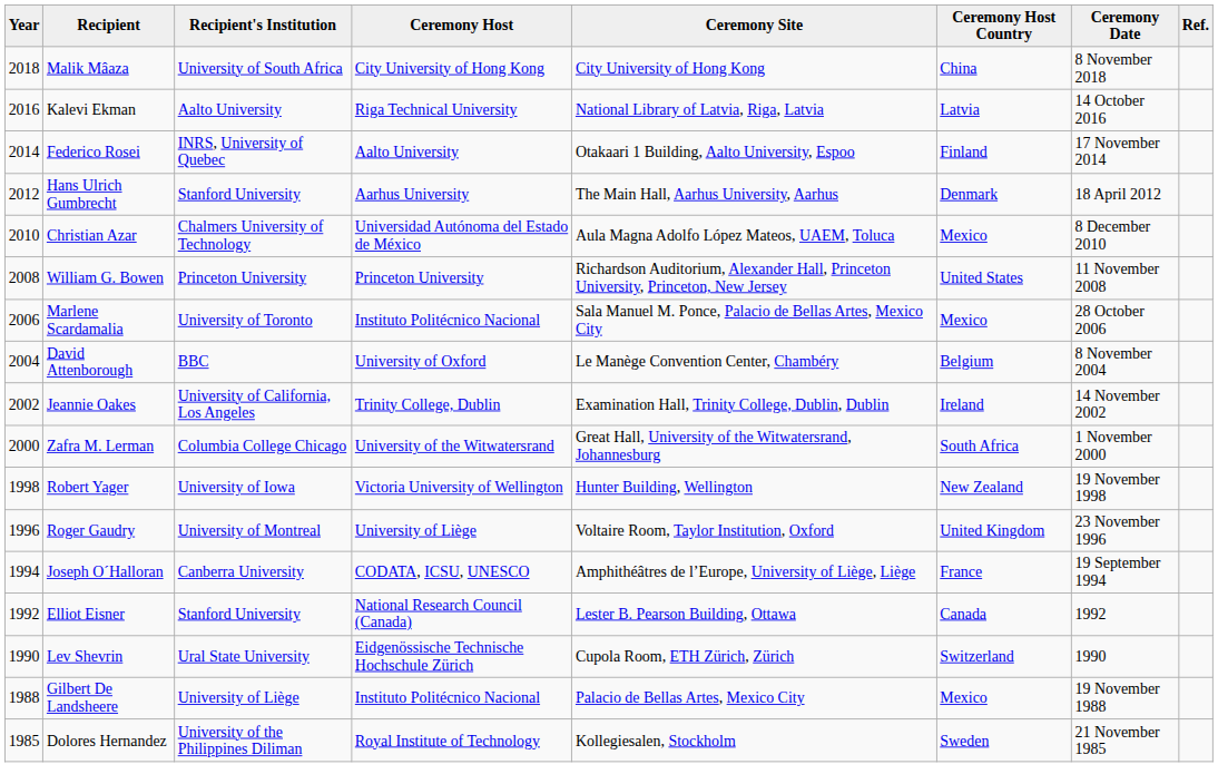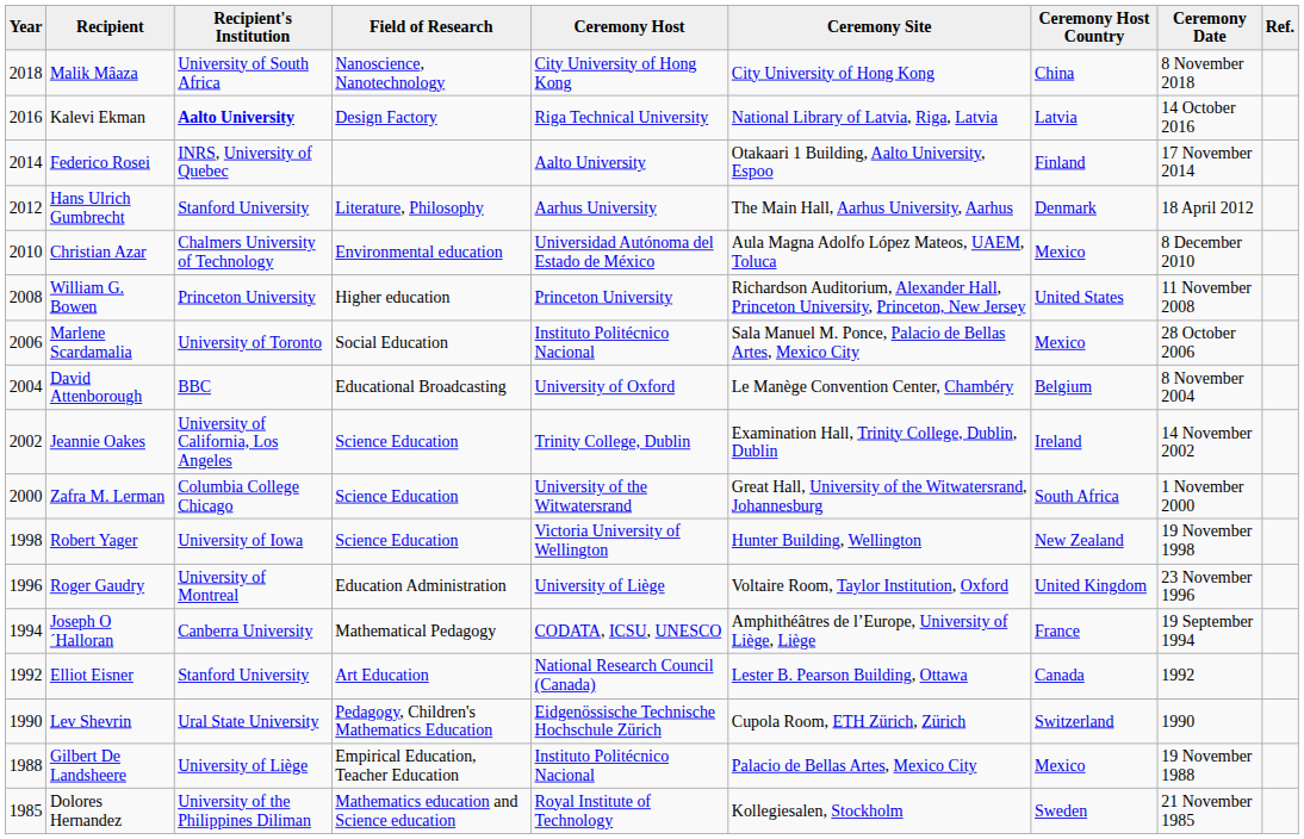+ column: Field of Research | Nanoscience, Nanotechnology | Design Factory | Literature, Philosophy | Environmental education | Higher education | Social Education | Educational Broadcasting | Science Education | Science Education | Science Education | Education Administration | Mathematical Pedagogy | Art Education | Pedagogy, Children's Mathematics Education | Empirical Education, Teacher Education | Mathematics education and Science education
Kalevi Ekman | Recipient's Institution: normal -> bold
